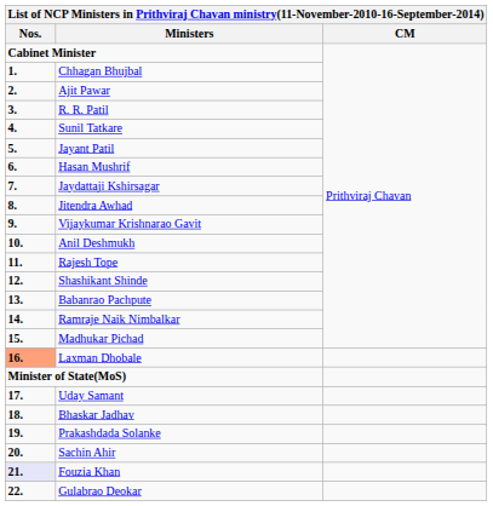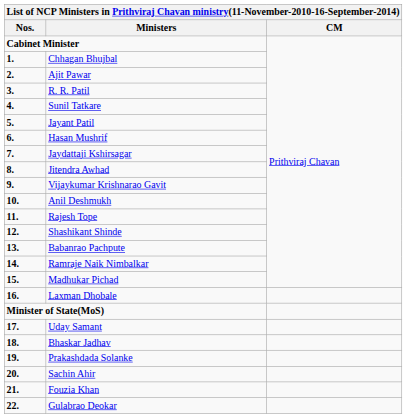Laxman Dhobale | Nos.: lightsalmon background -> no background
Fouzia Khan | Nos.: lavender background -> no background
